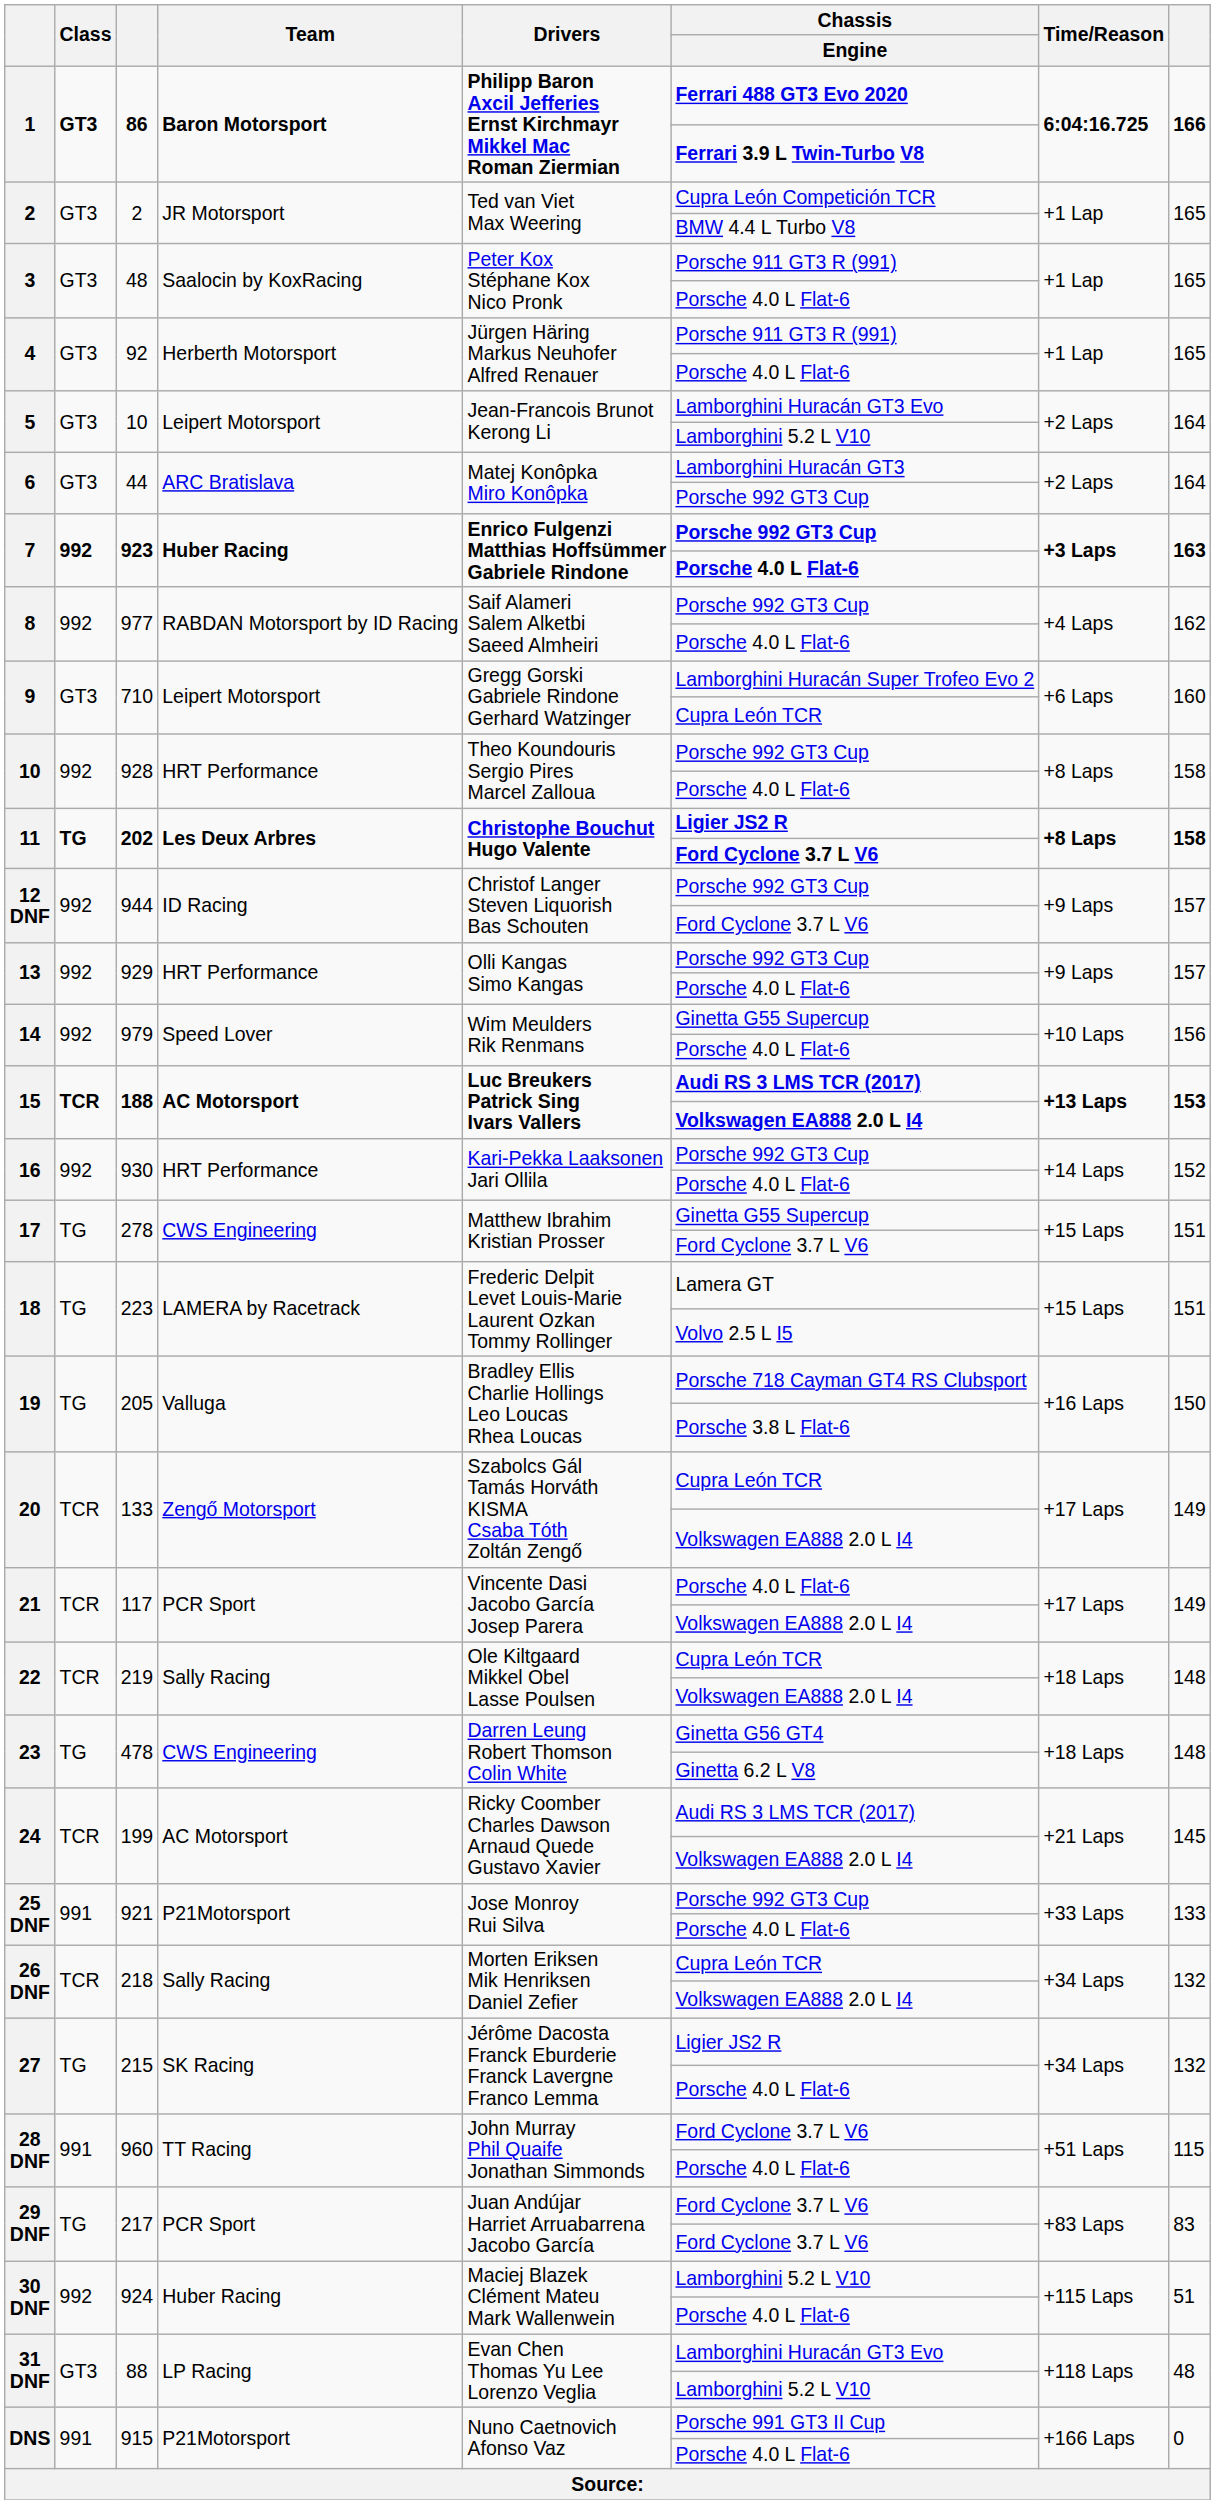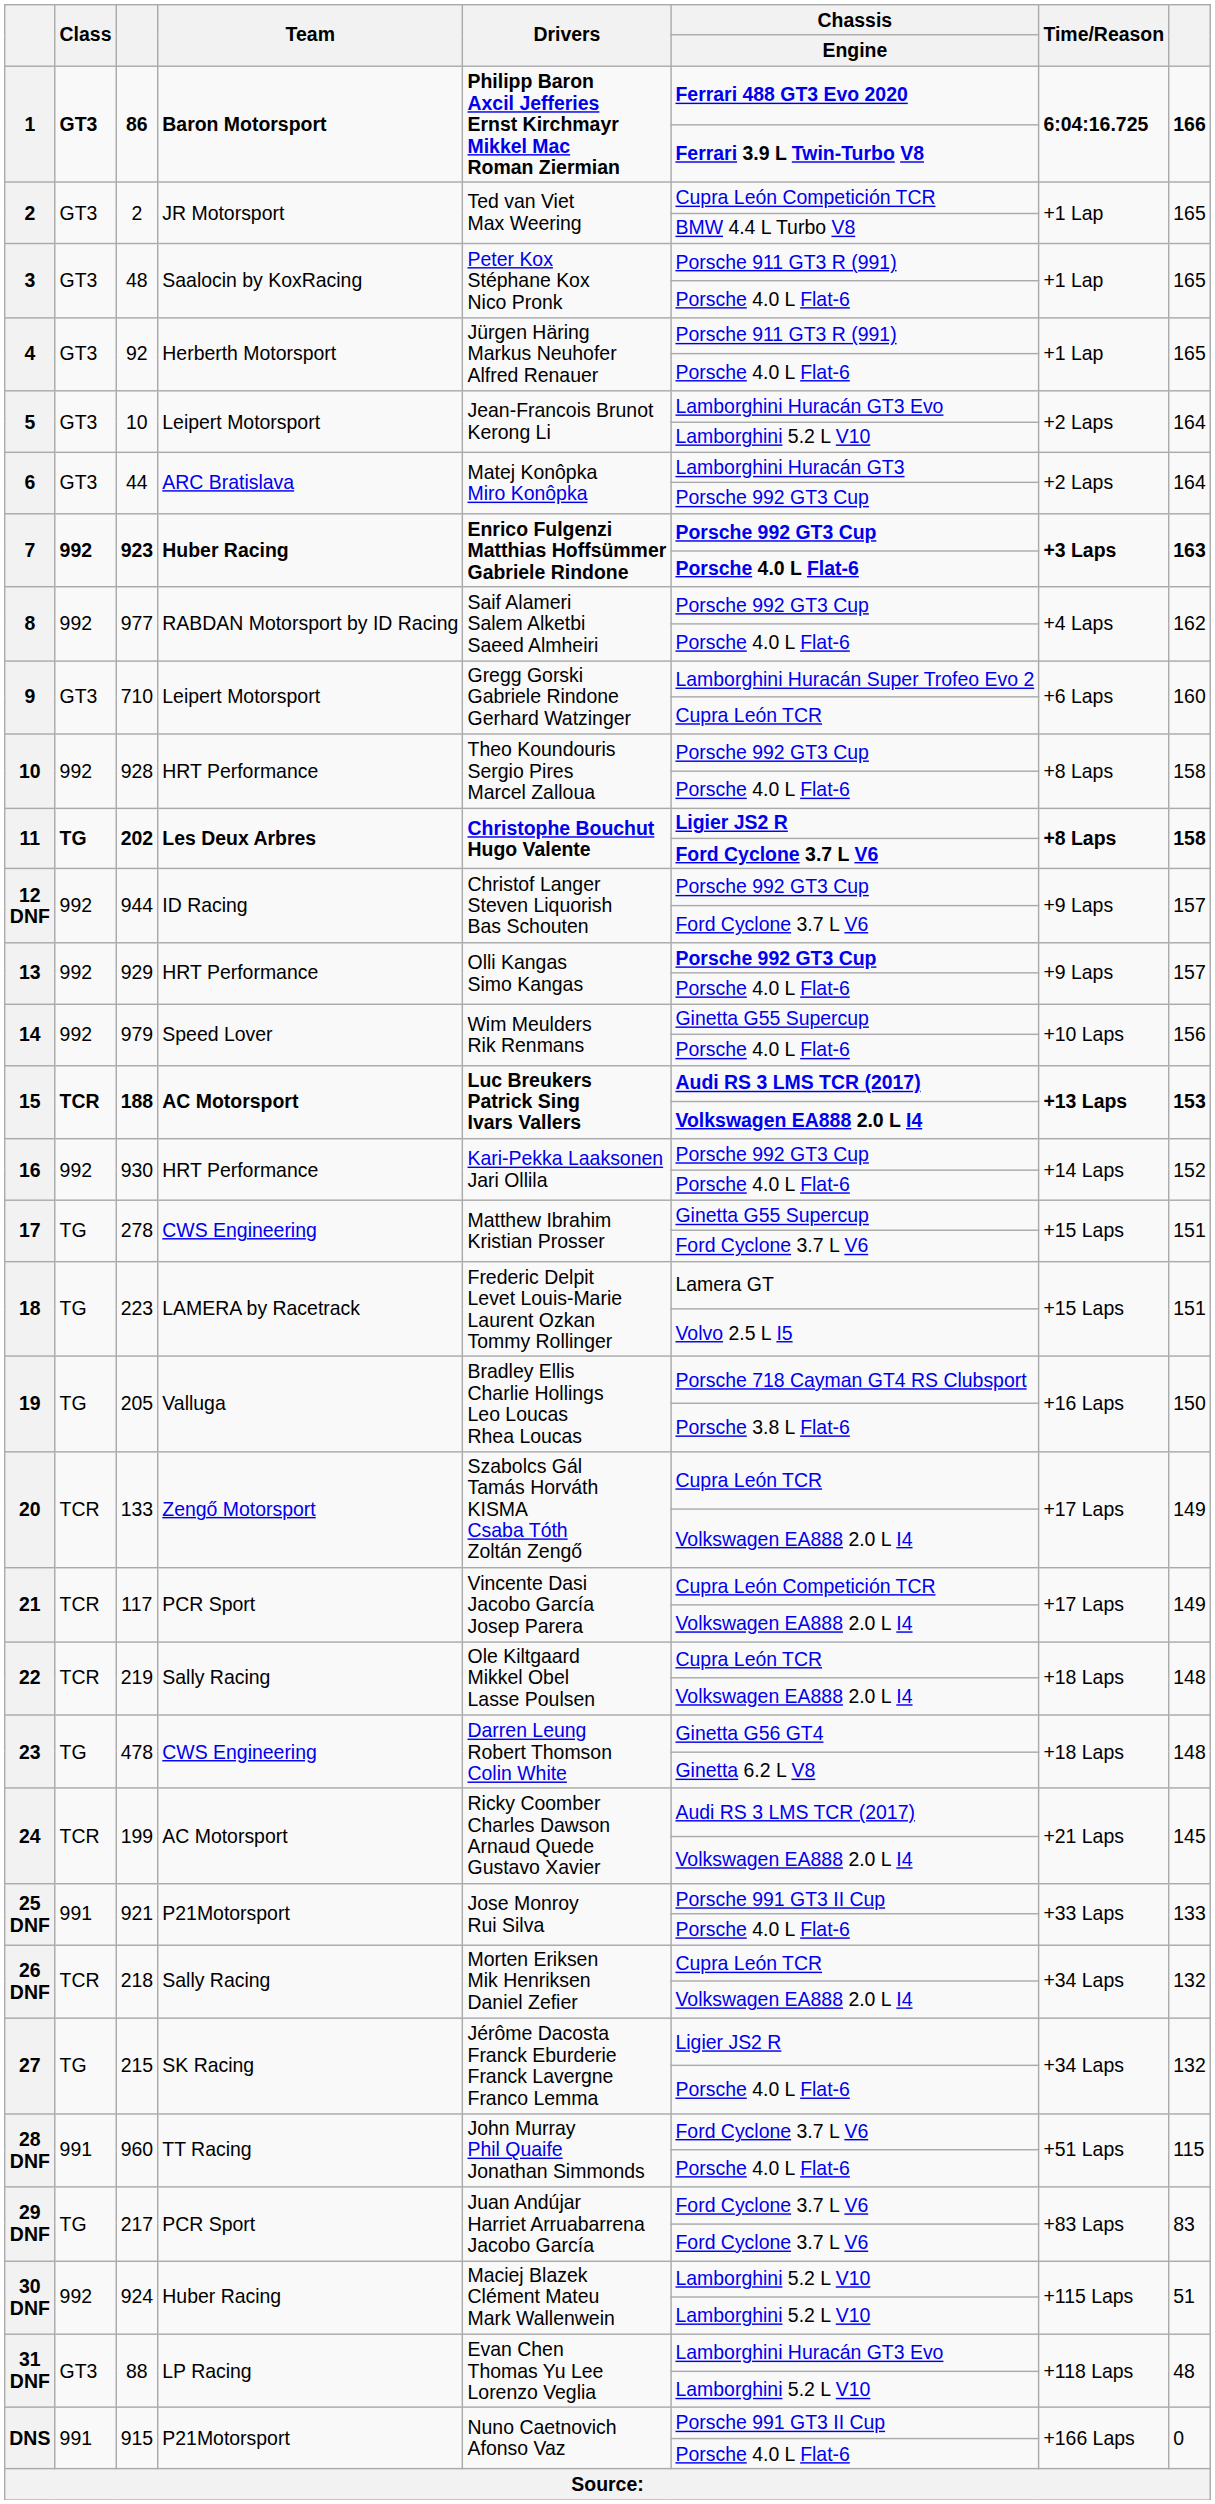row 27 | Chassis / Engine: normal -> bold
row 43 | Chassis / Engine: Porsche 4.0 L Flat-6 -> Cupra León Competición TCR
row 51 | Chassis / Engine: Porsche 992 GT3 Cup -> Porsche 991 GT3 II Cup
row 62 | Chassis / Engine: Porsche 4.0 L Flat-6 -> Lamborghini 5.2 L V10
